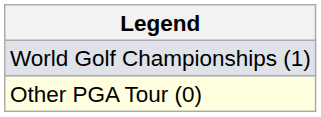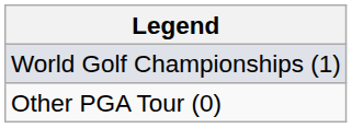row 3 | column 1: lightyellow background -> no background
